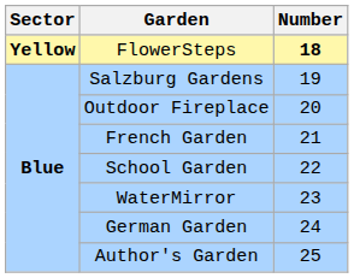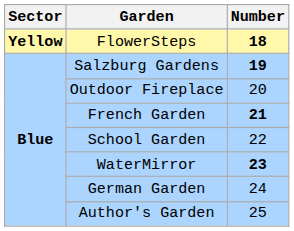Salzburg Gardens | Number: normal -> bold
French Garden | Number: normal -> bold
WaterMirror | Number: normal -> bold
